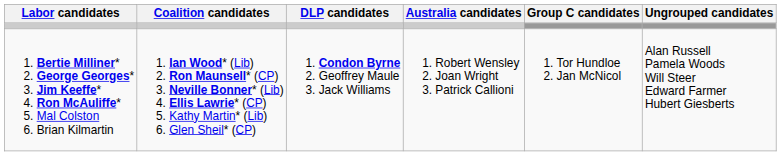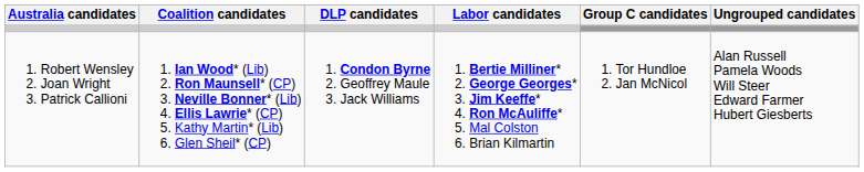columns swapped: Labor candidates <-> Australia candidates
